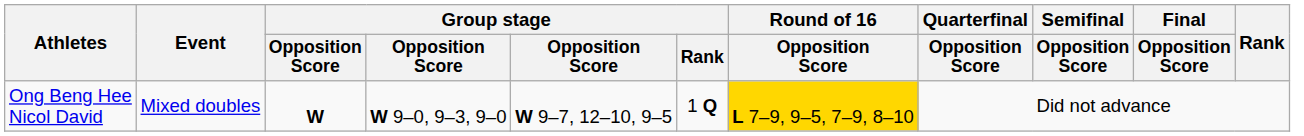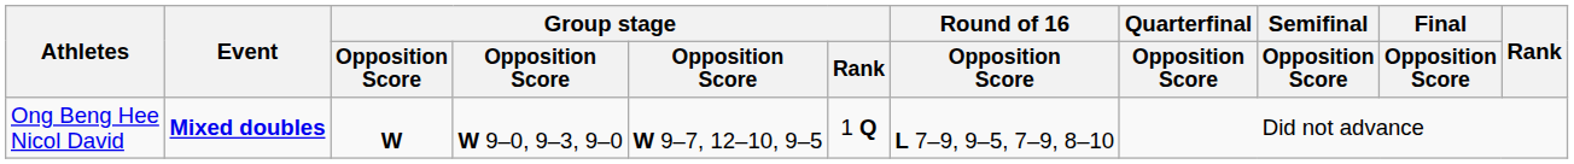Ong Beng Hee Nicol David | Event: normal -> bold
Ong Beng Hee Nicol David | Round of 16 / Opposition Score: gold background -> no background
